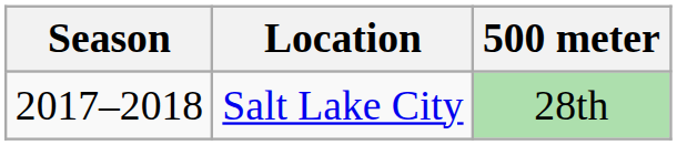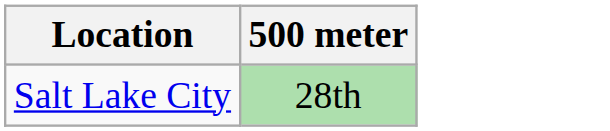- column: Season | 2017–2018
